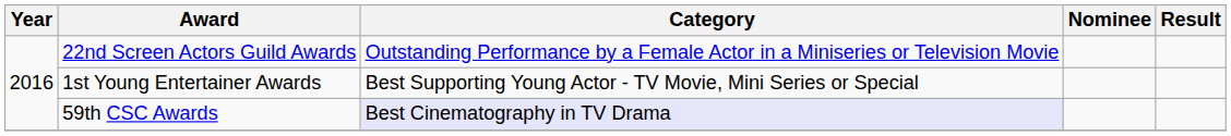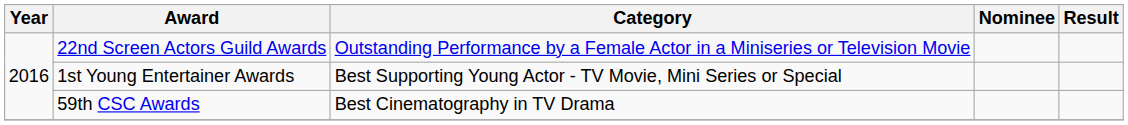59th CSC Awards | Category: lavender background -> no background
